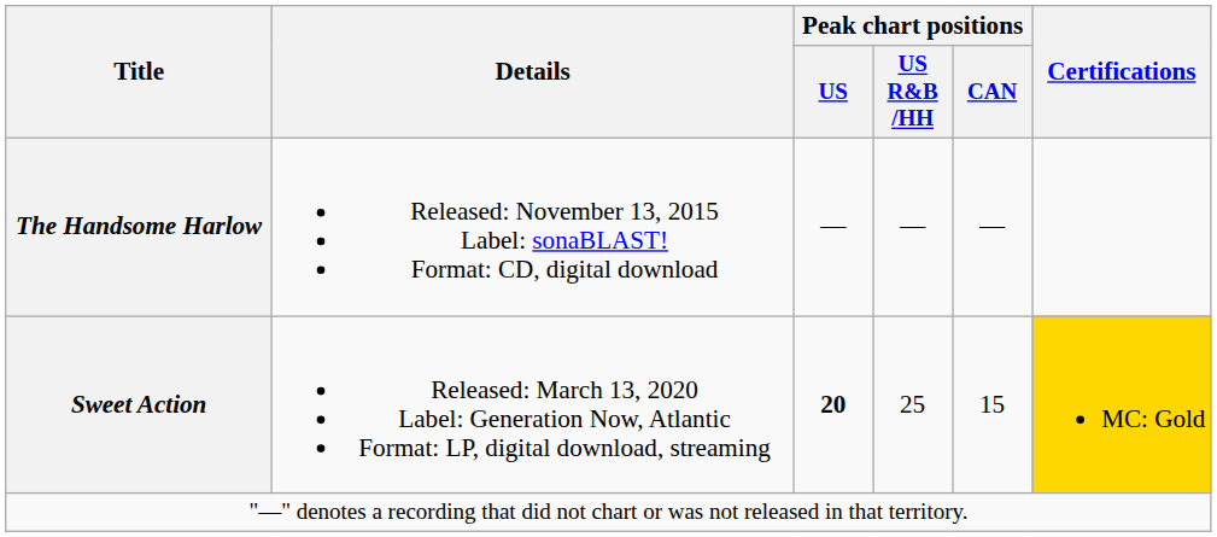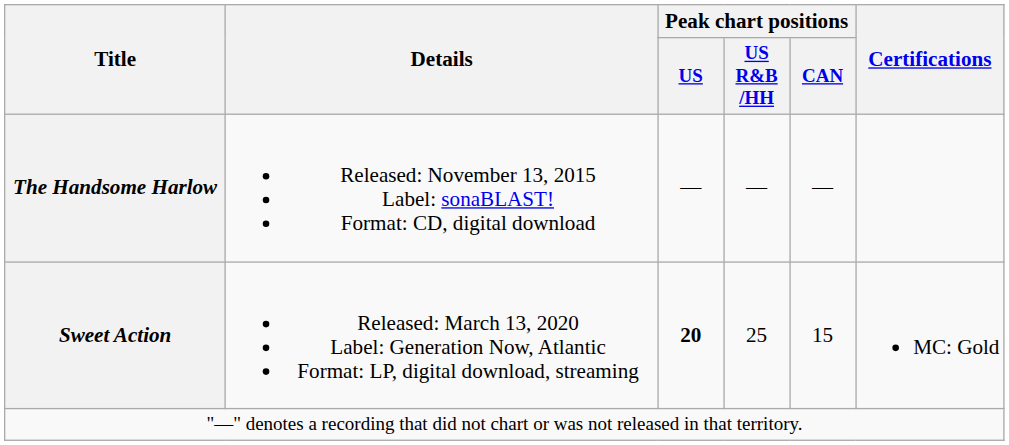Sweet Action | Certifications: gold background -> no background
